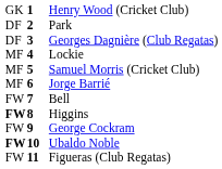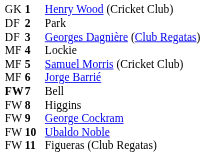Bell | column 1: normal -> bold
Higgins | column 1: bold -> normal
Ubaldo Noble | column 1: bold -> normal
